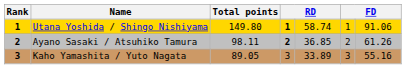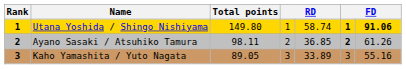Utana Yoshida / Shingo Nishiyama | column 4: bold -> normal
Utana Yoshida / Shingo Nishiyama | column 6: normal -> bold
Utana Yoshida / Shingo Nishiyama | column 7: normal -> bold
Ayano Sasaki / Atsuhiko Tamura | column 4: bold -> normal
Ayano Sasaki / Atsuhiko Tamura | column 6: normal -> bold
